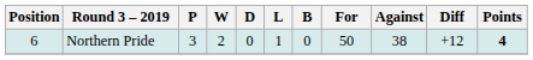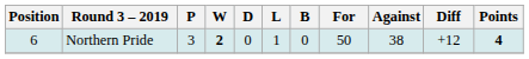Northern Pride | W: normal -> bold
